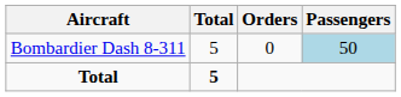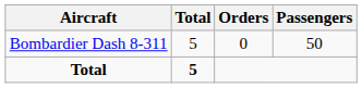Bombardier Dash 8-311 | Passengers: lightblue background -> no background
